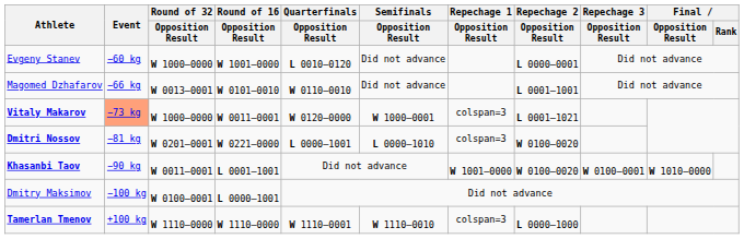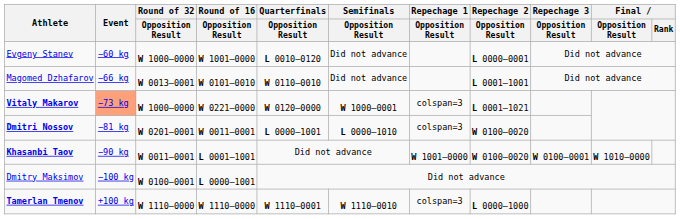Vitaly Makarov | Round of 16 / Opposition Result: W 0011–0001 -> W 0221–0000
Dmitri Nossov | Round of 16 / Opposition Result: W 0221–0000 -> W 0011–0001
